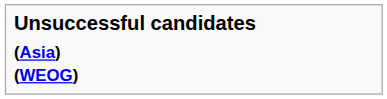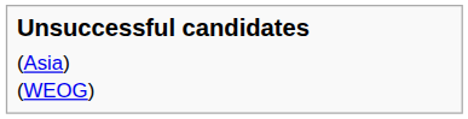row 2 | column 1: bold -> normal
